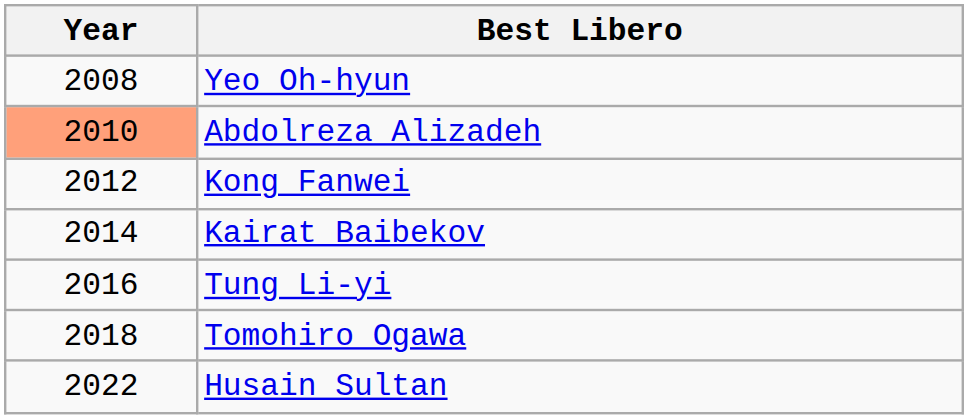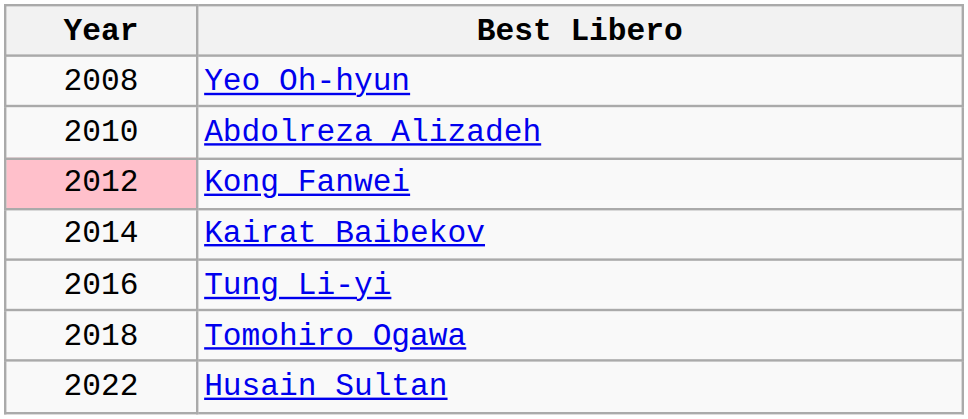Abdolreza Alizadeh | Year: lightsalmon background -> no background
Kong Fanwei | Year: no background -> pink background
